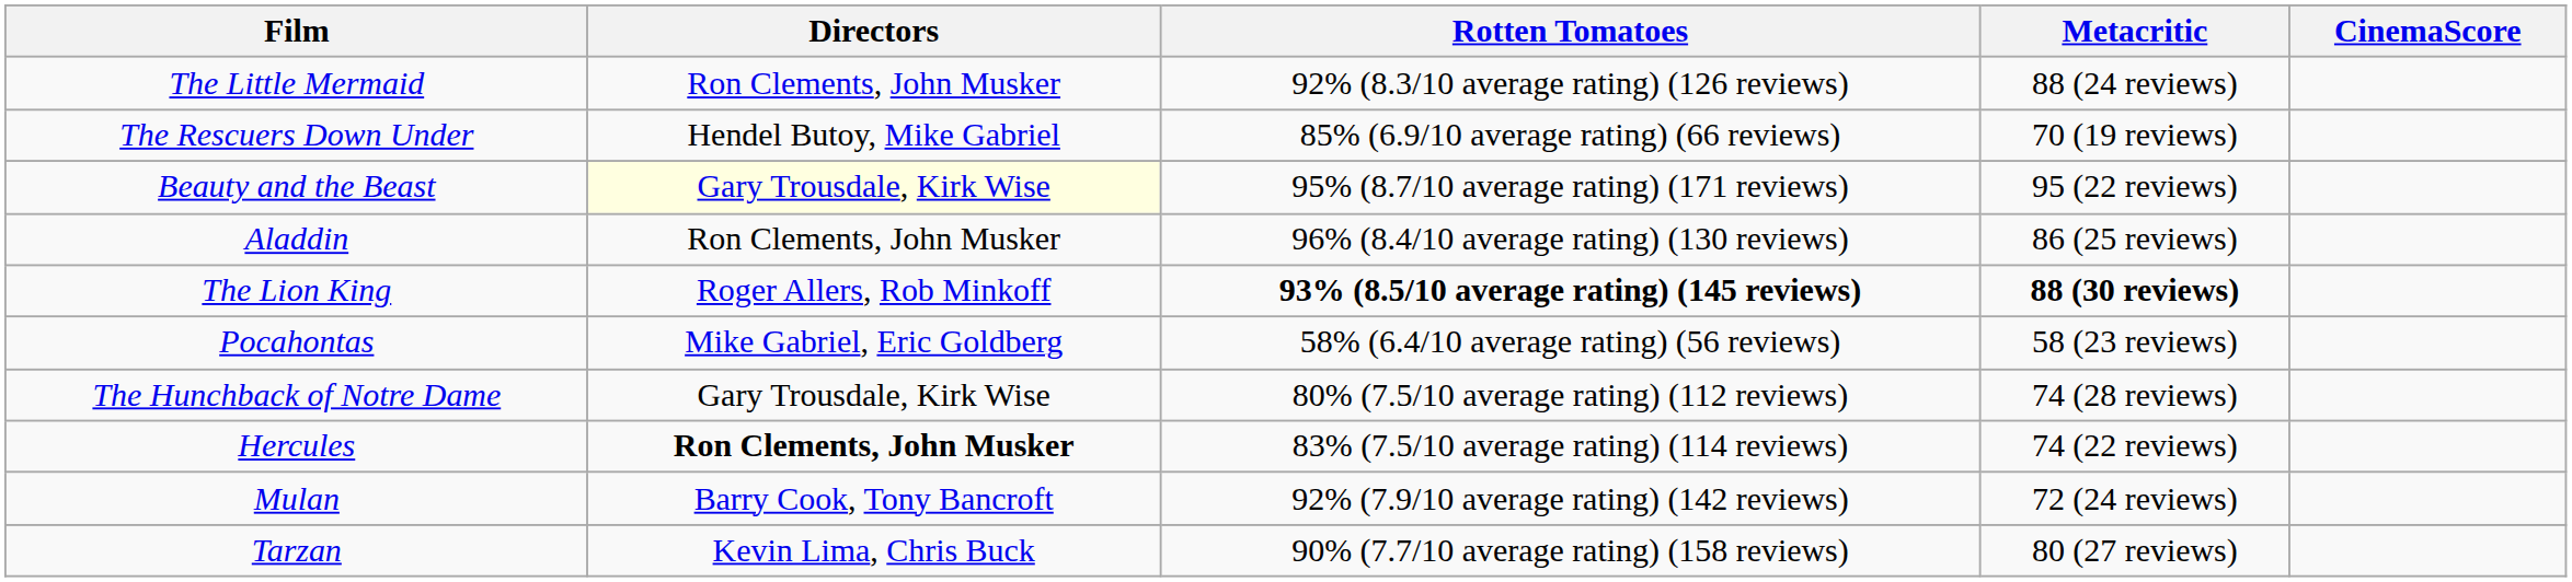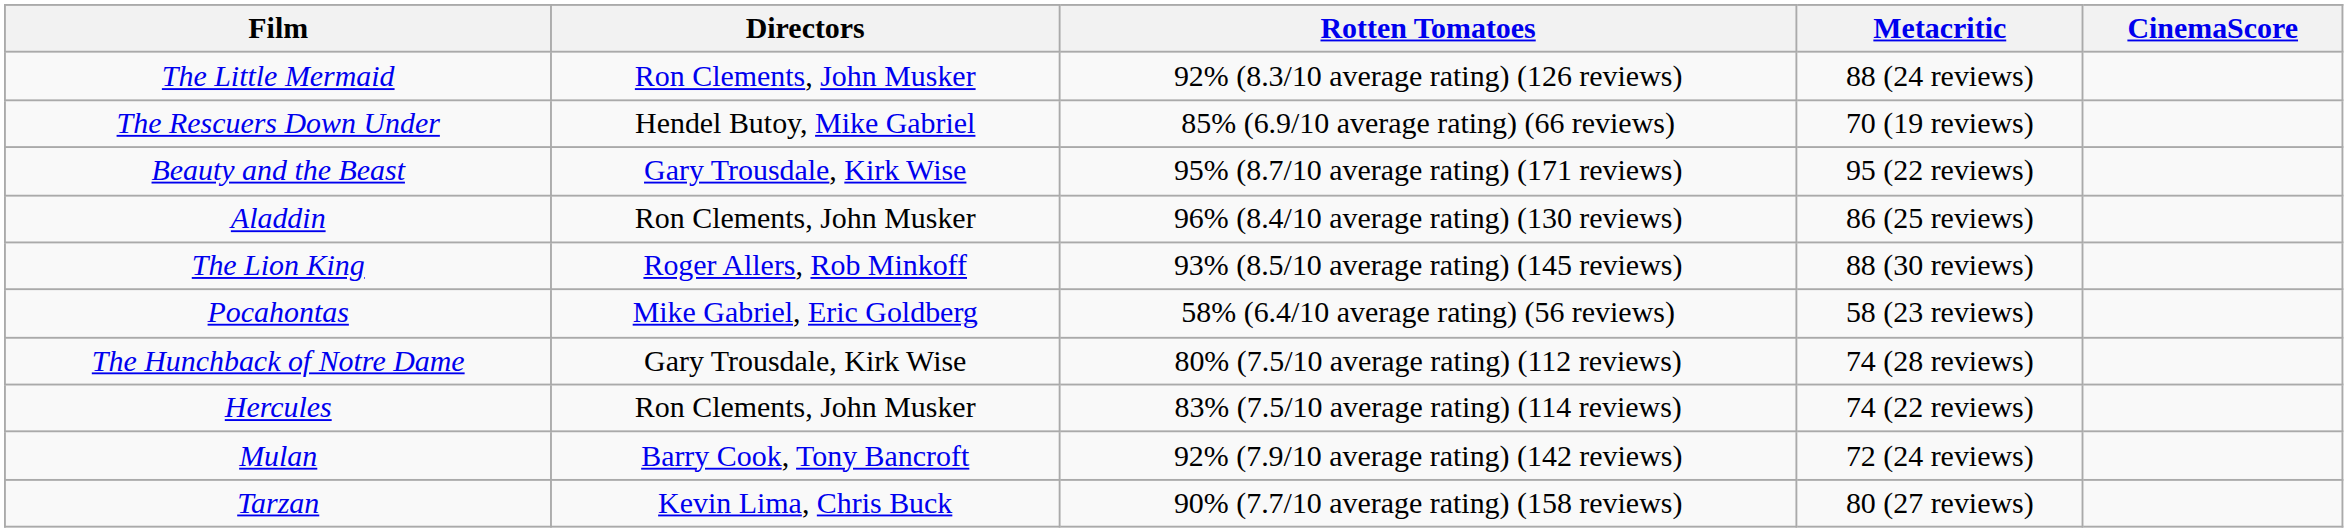row 4 | Directors: lightyellow background -> no background
row 6 | Rotten Tomatoes: bold -> normal
row 6 | Metacritic: bold -> normal
row 9 | Directors: bold -> normal
